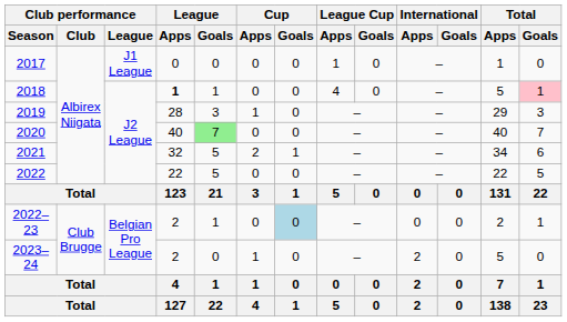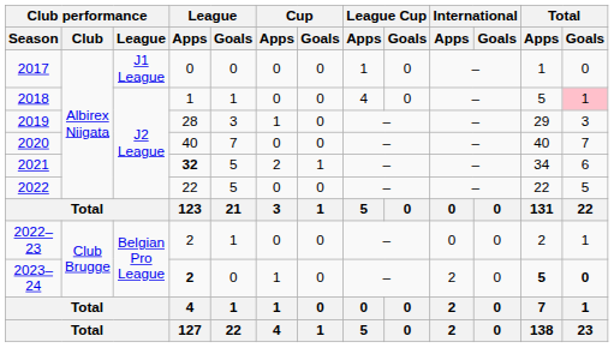2018 | League / Apps: bold -> normal
2020 | League / Goals: lightgreen background -> no background
2021 | League / Apps: normal -> bold
2022–23 | Cup / Goals: lightblue background -> no background
2023–24 | League / Apps: normal -> bold
2023–24 | Total / Apps: normal -> bold
2023–24 | Total / Goals: normal -> bold
